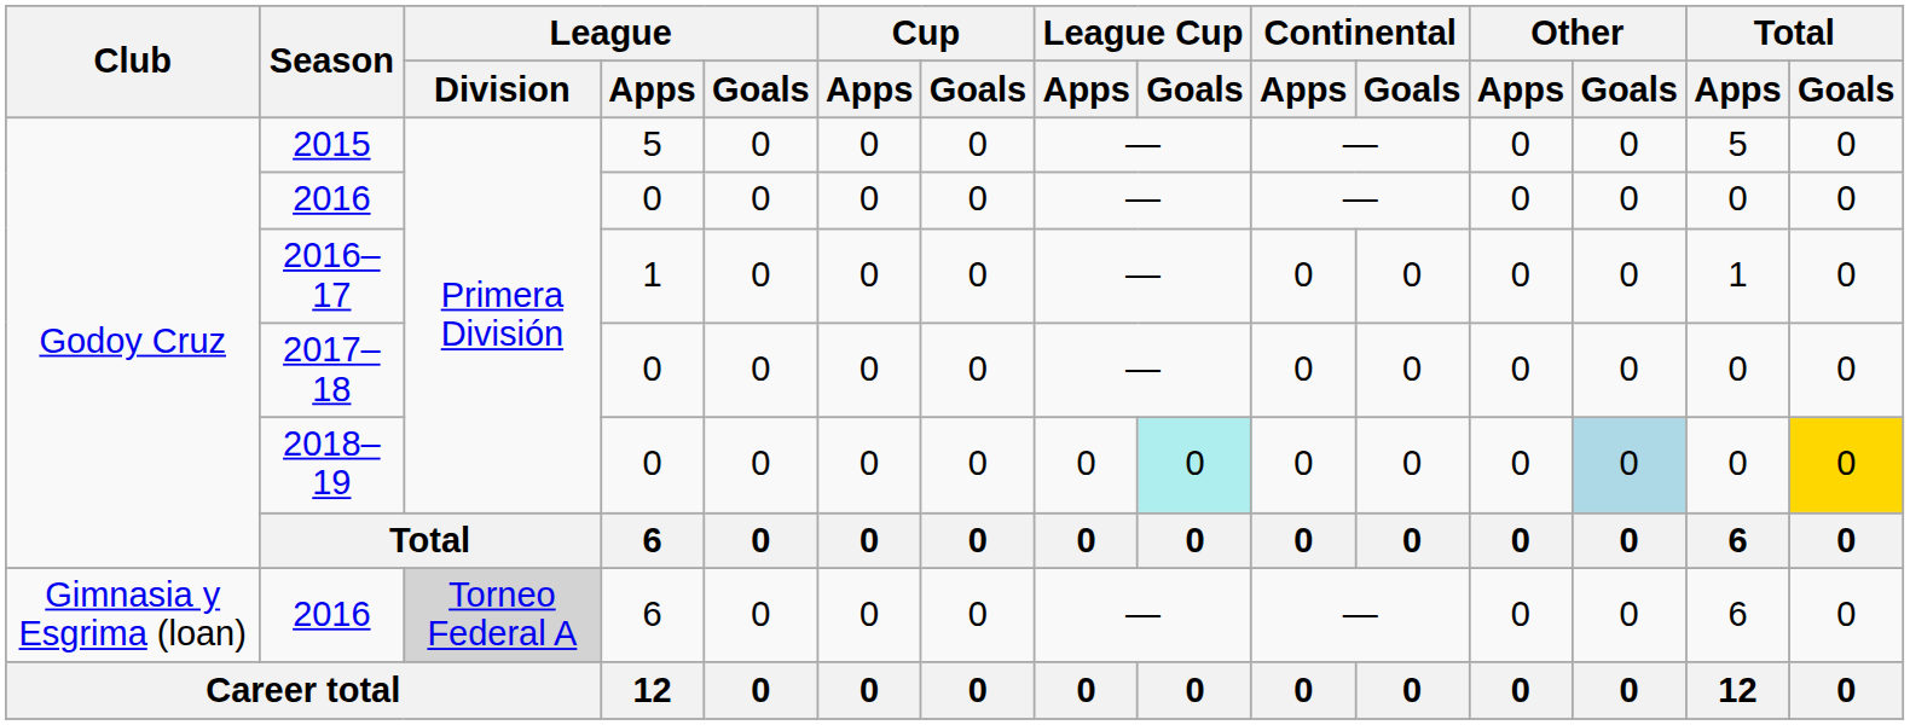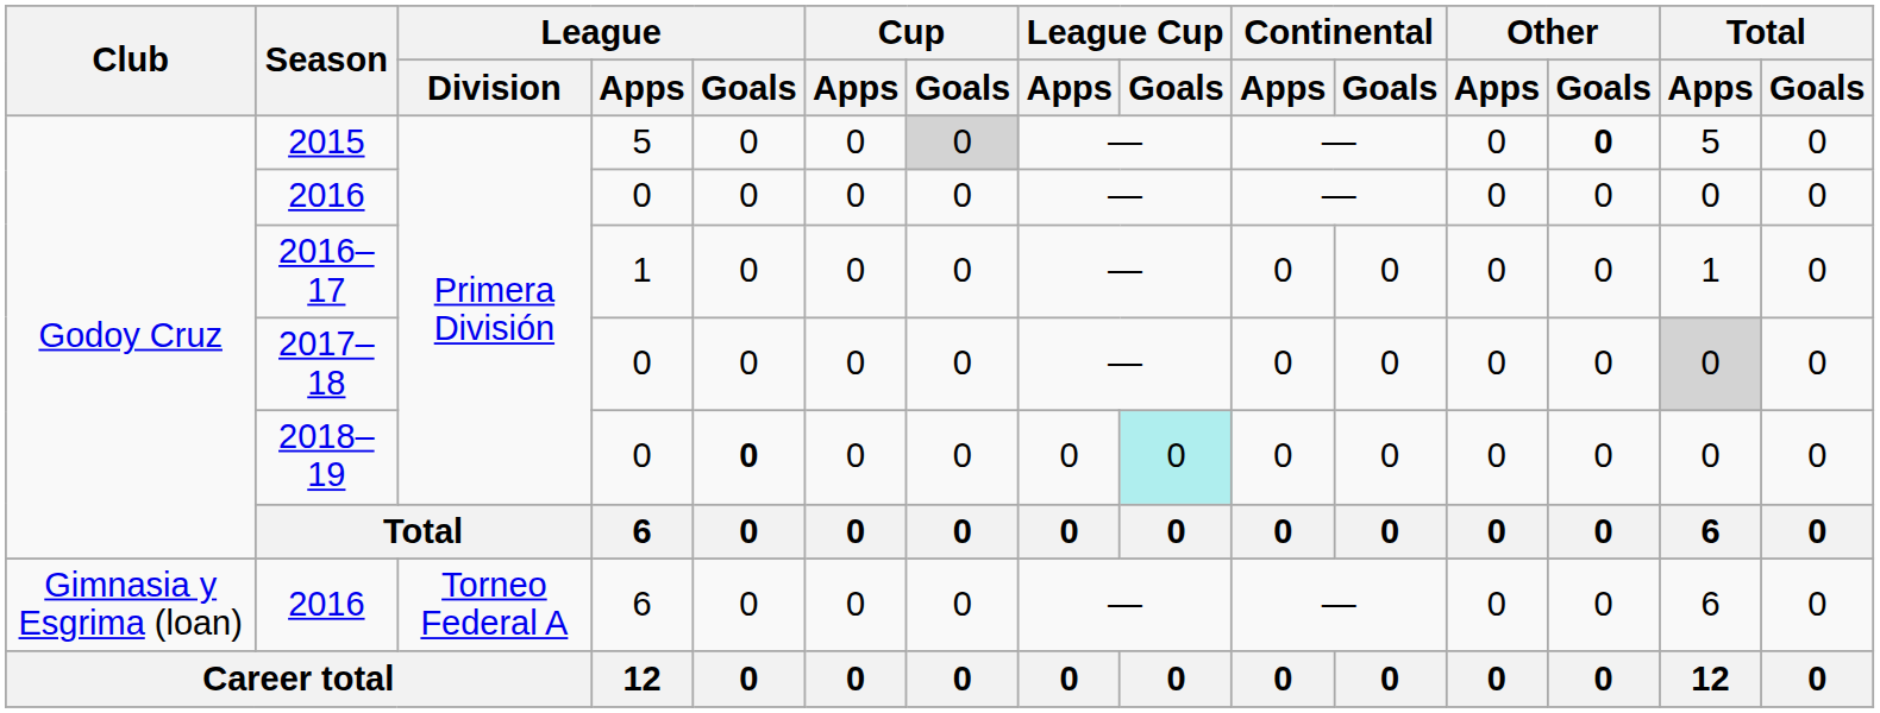2015 | Cup / Goals: no background -> lightgrey background
2015 | Other / Goals: normal -> bold
2017–18 | Total / Apps: no background -> lightgrey background
2018–19 | League / Goals: normal -> bold
2018–19 | Other / Goals: lightblue background -> no background
2018–19 | Total / Goals: gold background -> no background
2016 / 6 | League / Division: lightgrey background -> no background
